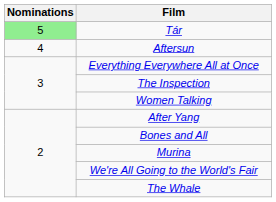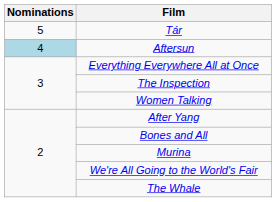Tár | Nominations: lightgreen background -> no background
Aftersun | Nominations: no background -> lightblue background
